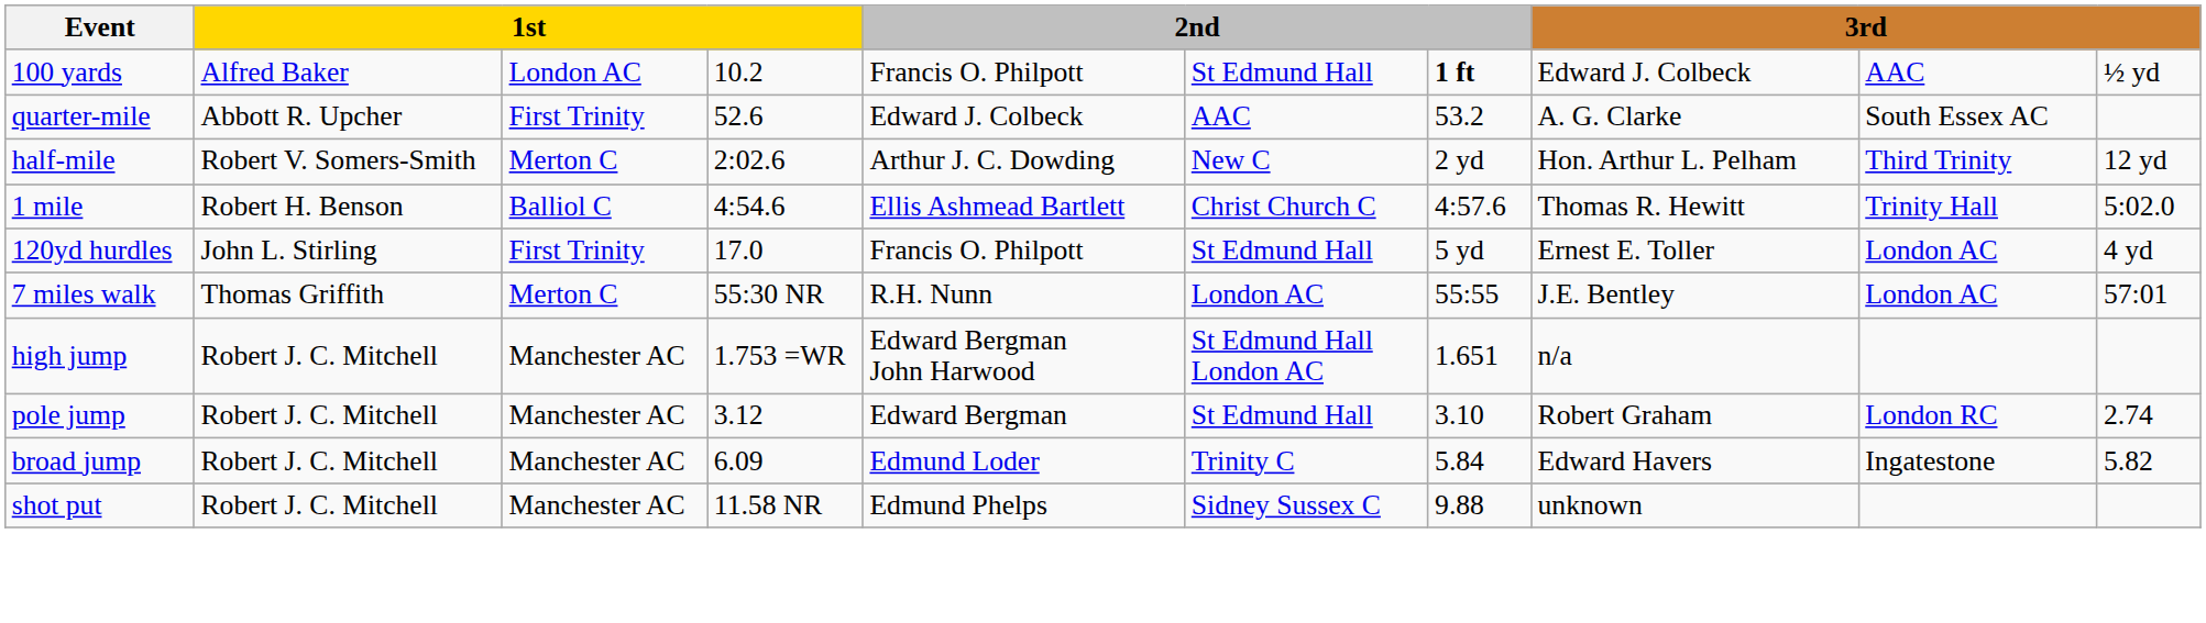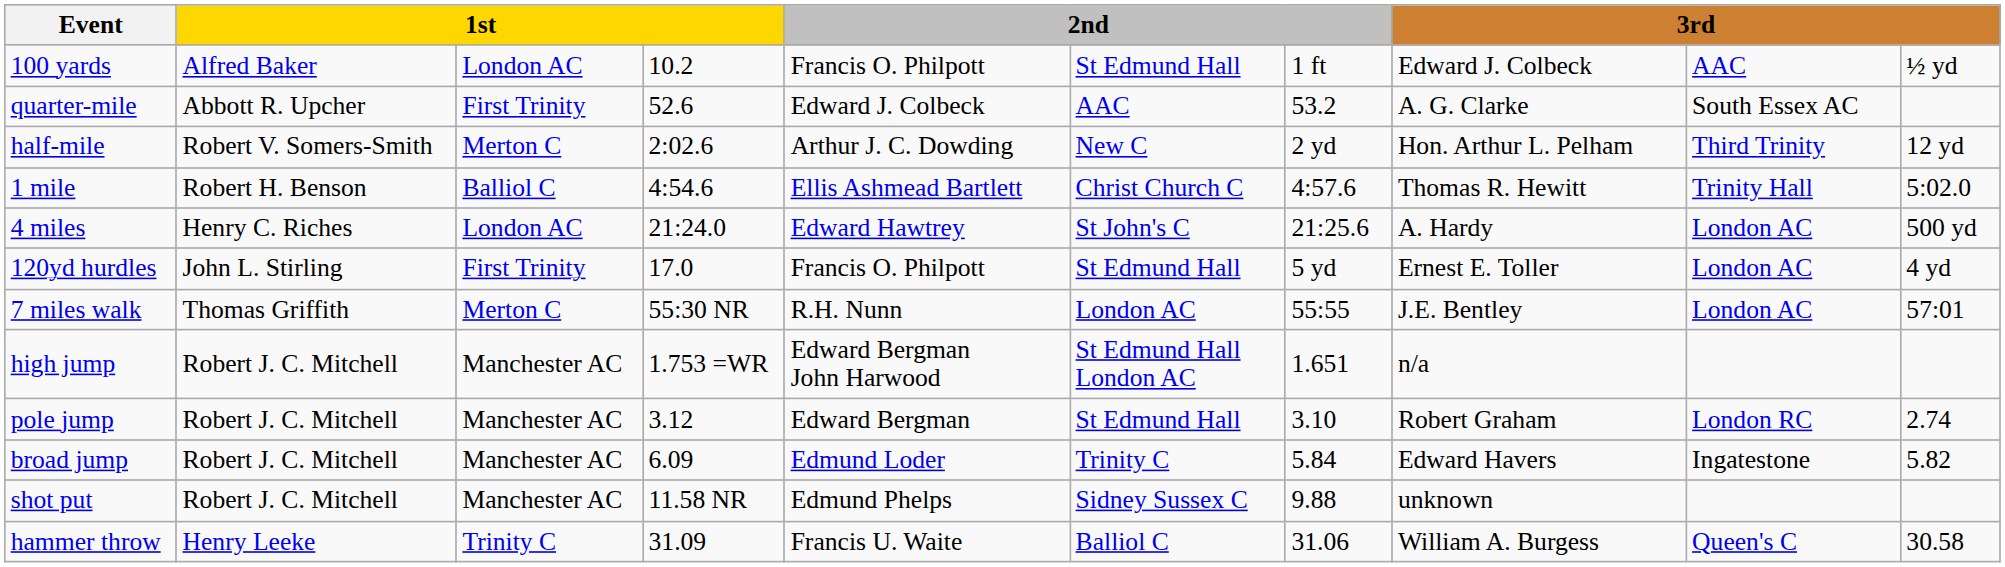100 yards | column 7: bold -> normal
+ row: 4 miles | Henry C. Riches | London AC | 21:24.0 | Edward Hawtrey | St John's C | 21:25.6 | A. Hardy | London AC | 500 yd
+ row: hammer throw | Henry Leeke | Trinity C | 31.09 | Francis U. Waite | Balliol C | 31.06 | William A. Burgess | Queen's C | 30.58
